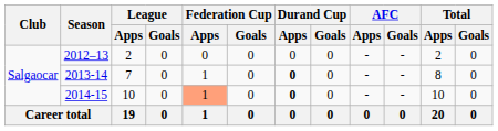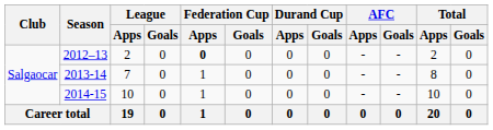2012–13 | Federation Cup / Apps: normal -> bold
2013-14 | Durand Cup / Apps: bold -> normal
2014-15 | Federation Cup / Apps: lightsalmon background -> no background
2014-15 | Durand Cup / Apps: bold -> normal
